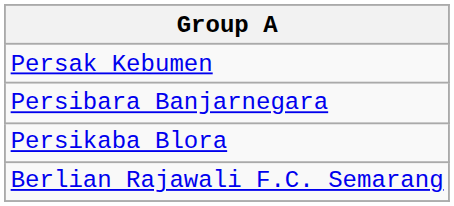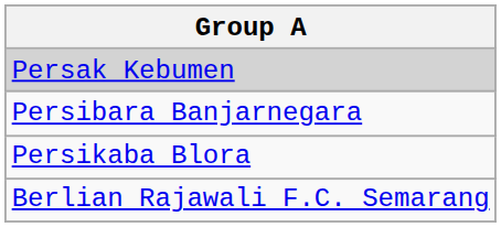row 2 | column 1: no background -> lightgrey background
